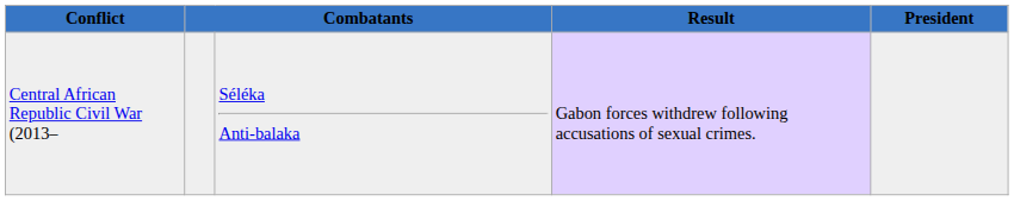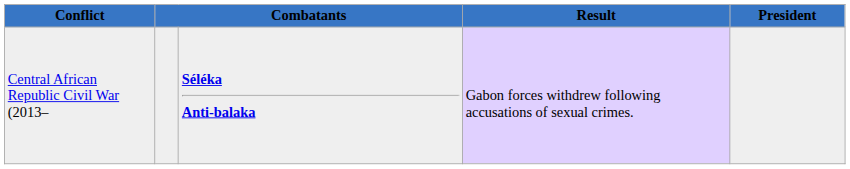Central African Republic Civil War (2013– | column 3: normal -> bold
